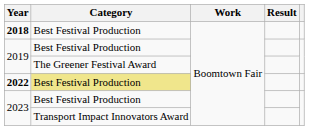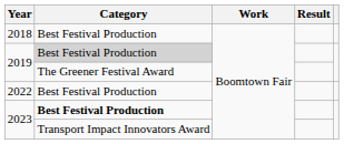2018 | Year: bold -> normal
2019 / Best Festival Production | Category: no background -> lightgrey background
2022 | Year: bold -> normal
2022 | Category: khaki background -> no background
2023 / Best Festival Production | Category: normal -> bold
